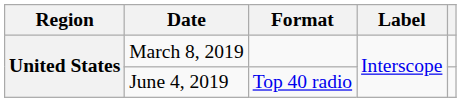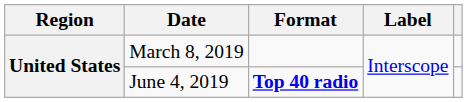June 4, 2019 | Format: normal -> bold
